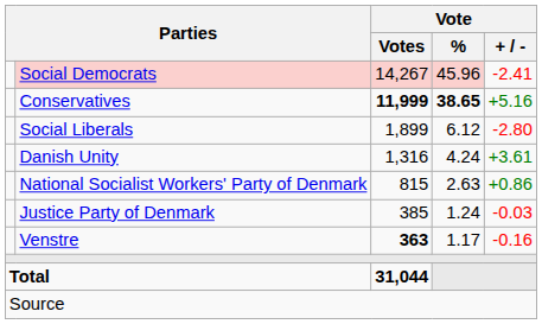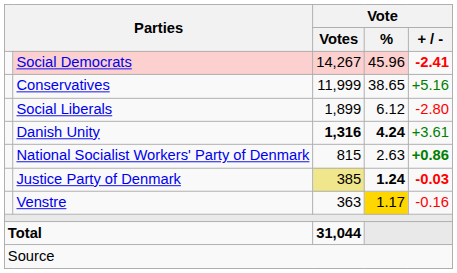Social Democrats | Vote / + / -: normal -> bold
Conservatives | Vote / Votes: bold -> normal
Conservatives | Vote / %: bold -> normal
Danish Unity | Vote / Votes: normal -> bold
Danish Unity | Vote / %: normal -> bold
National Socialist Workers' Party of Denmark | Vote / + / -: normal -> bold
Justice Party of Denmark | Vote / Votes: no background -> khaki background
Justice Party of Denmark | Vote / %: normal -> bold
Justice Party of Denmark | Vote / + / -: normal -> bold
Venstre | Vote / Votes: bold -> normal
Venstre | Vote / %: no background -> gold background
